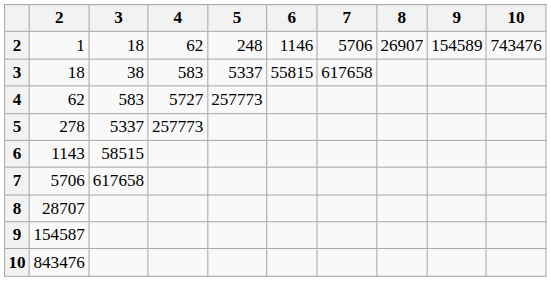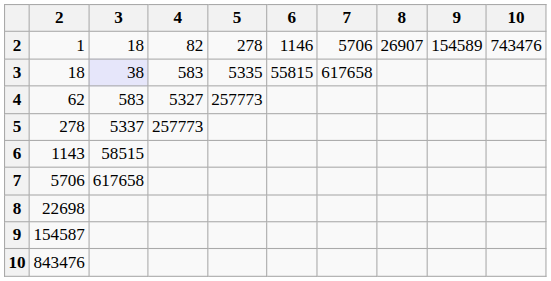row 2 | 4: 62 -> 82
row 2 | 5: 248 -> 278
row 3 | 3: no background -> lavender background
row 3 | 5: 5337 -> 5335
row 4 | 4: 5727 -> 5327
row 8 | 2: 28707 -> 22698
